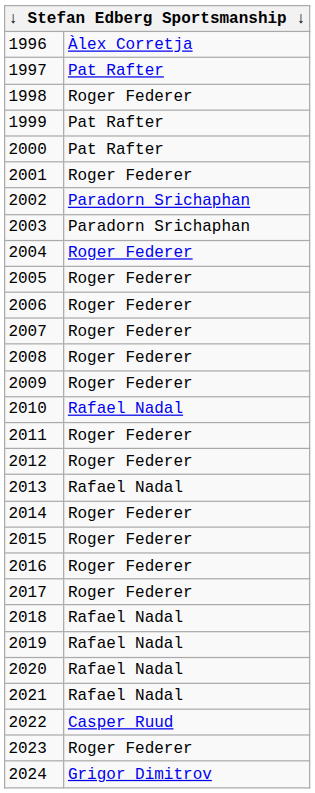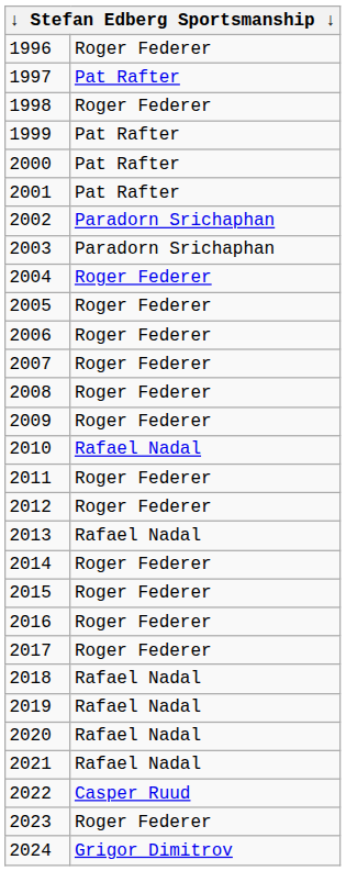1996 | column 2: Àlex Corretja -> Roger Federer
2001 | column 2: Roger Federer -> Pat Rafter
